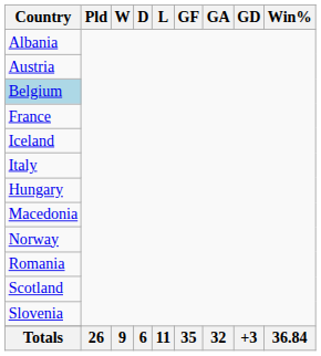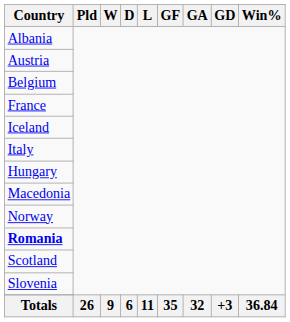Belgium | Country: lightblue background -> no background
Romania | Country: normal -> bold
